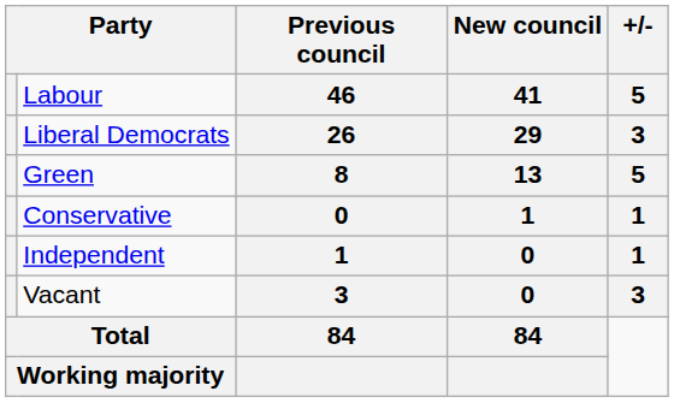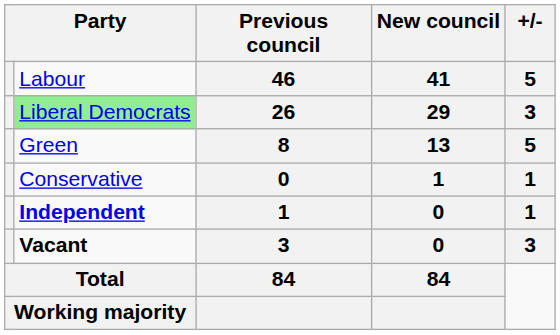Liberal Democrats | column 2: no background -> lightgreen background
Independent | column 2: normal -> bold
Vacant | column 2: normal -> bold
